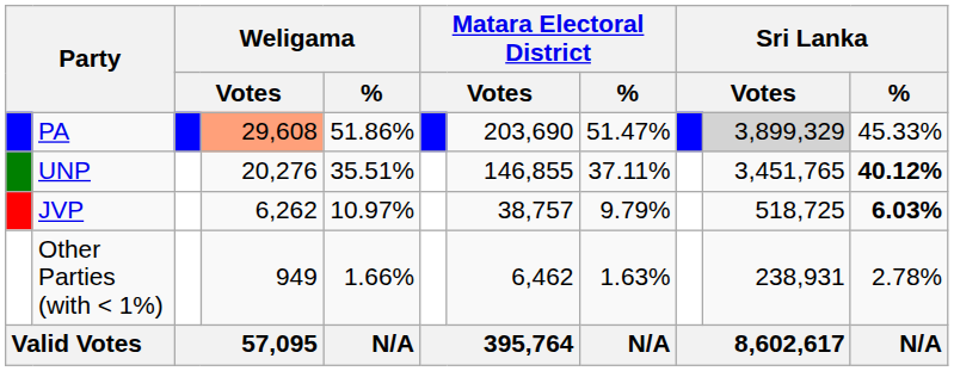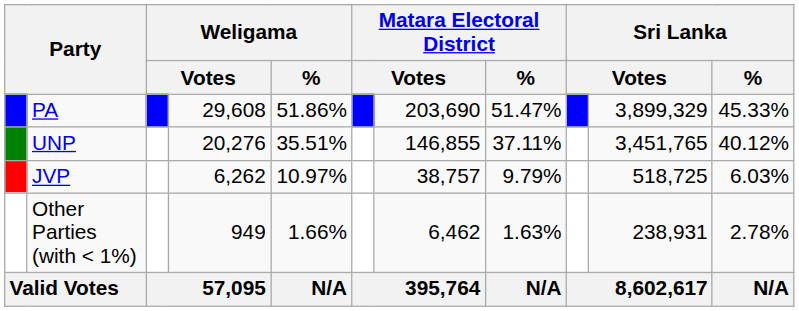PA | column 4: lightsalmon background -> no background
PA | column 10: lightgrey background -> no background
UNP | Sri Lanka / %: bold -> normal
JVP | Sri Lanka / %: bold -> normal
